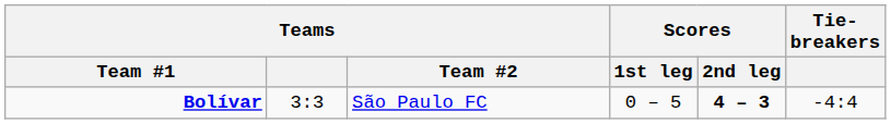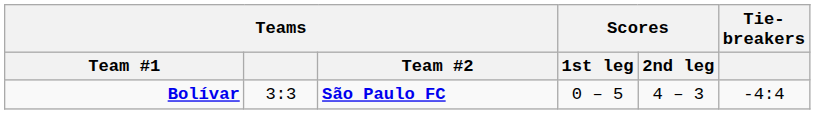Bolívar | Teams / Team #2: normal -> bold
Bolívar | Scores / 2nd leg: bold -> normal
